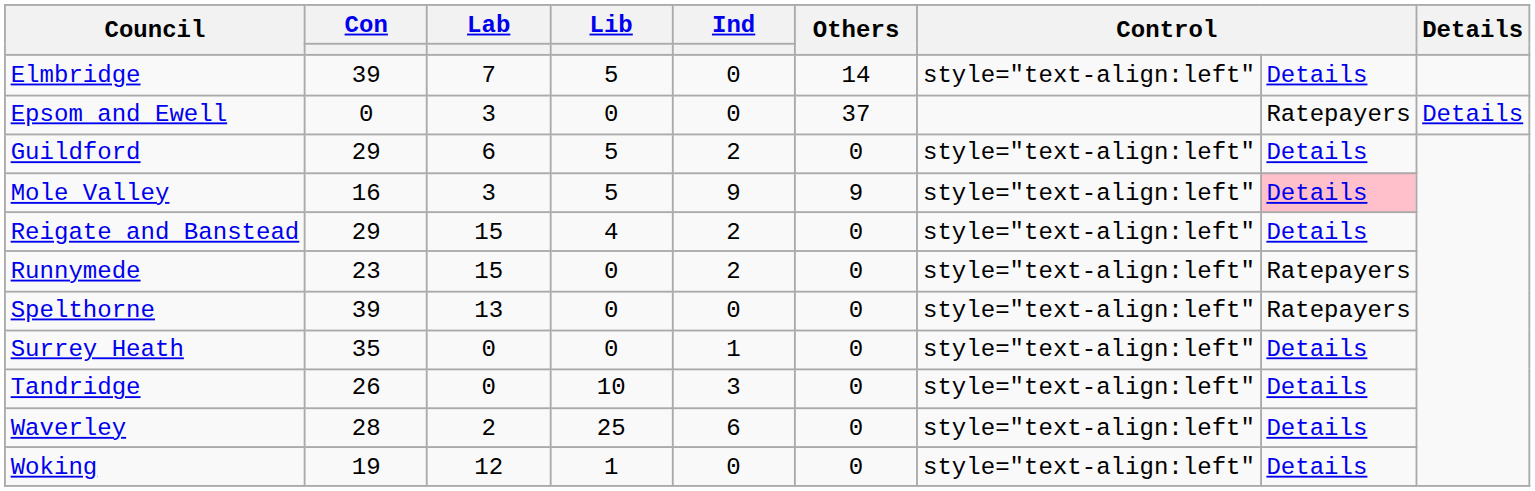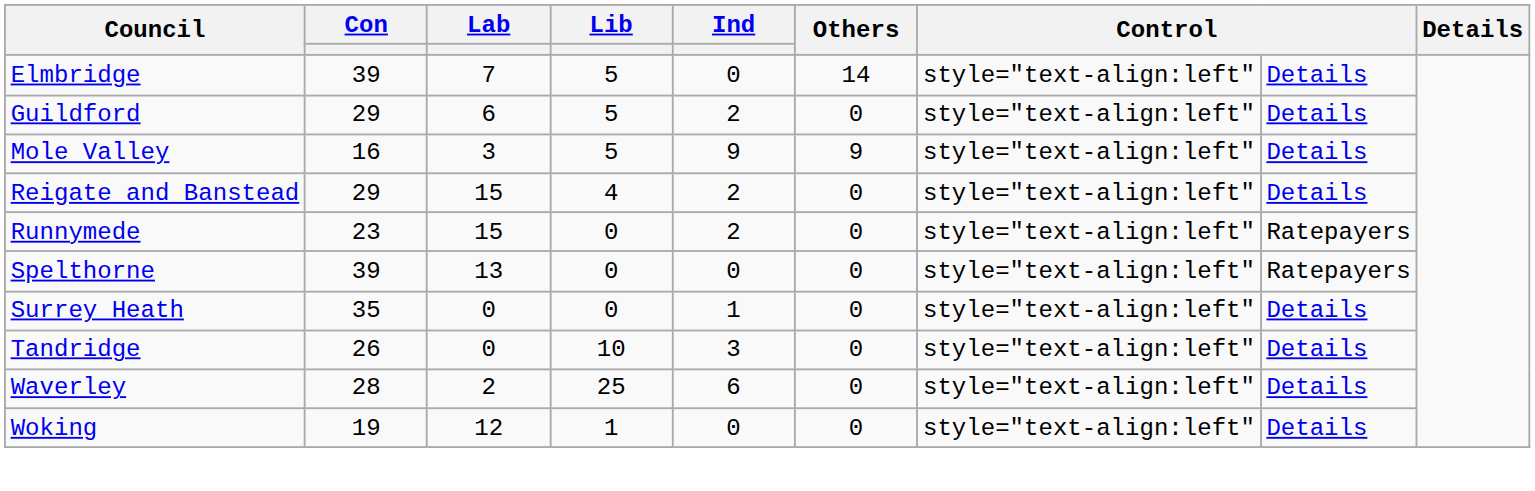- row: Epsom and Ewell | 0 | 3 | 0 | 0 | 37 | Ratepayers | Details
Mole Valley | column 8: pink background -> no background
